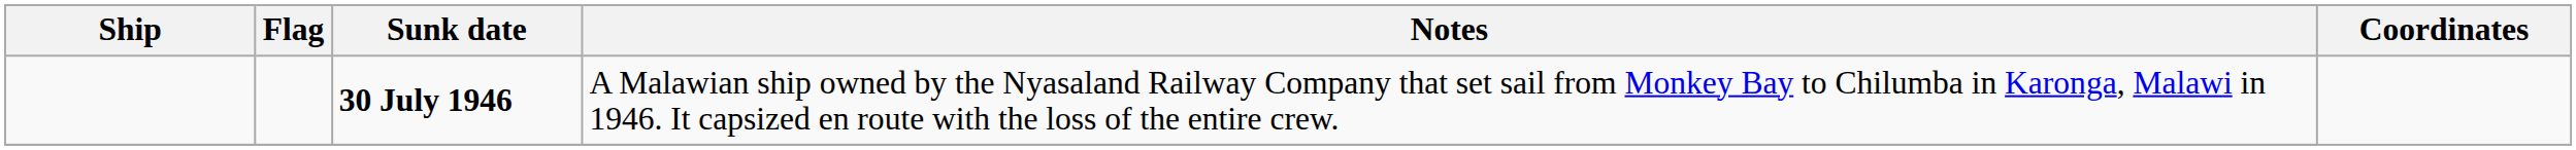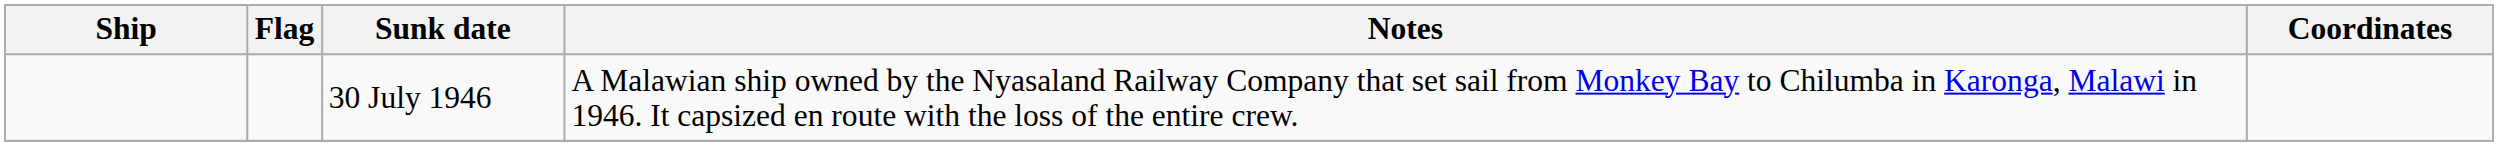30 July 1946 | Sunk date: bold -> normal
